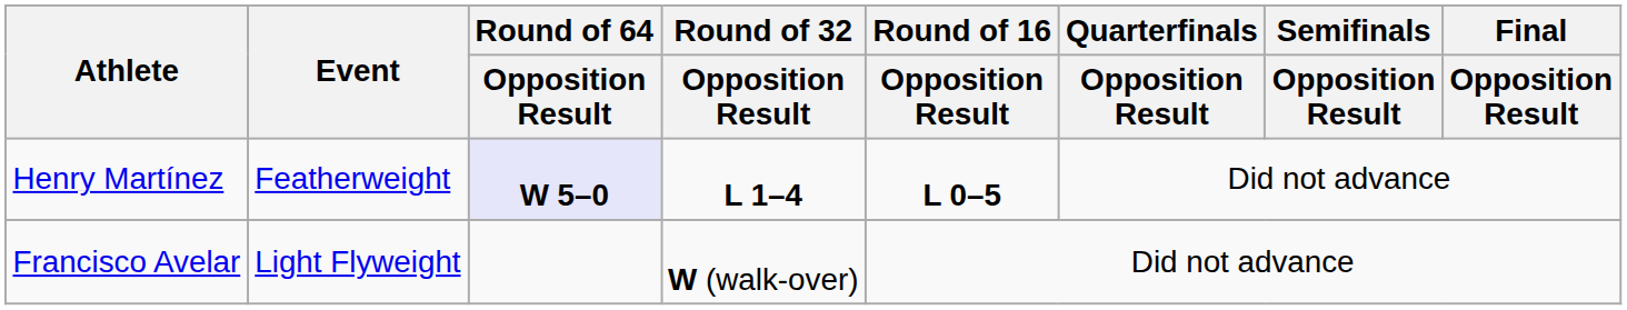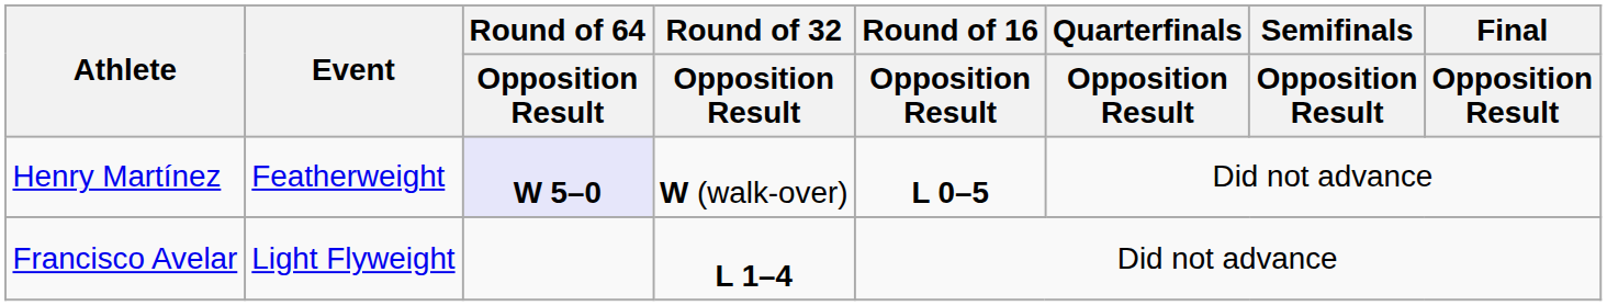Henry Martínez | Round of 32 / Opposition Result: L 1–4 -> W (walk-over)
Francisco Avelar | Round of 32 / Opposition Result: W (walk-over) -> L 1–4
